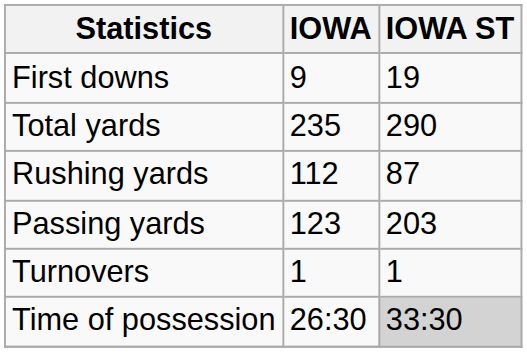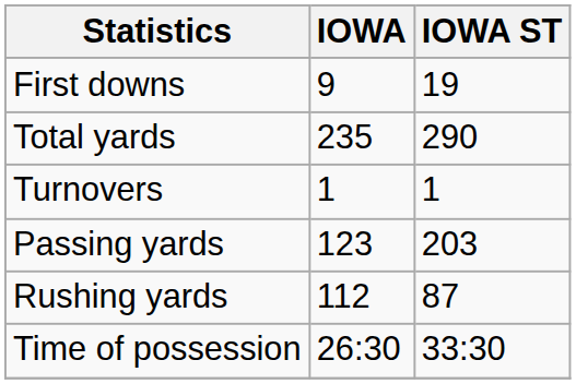rows swapped: Rushing yards <-> Turnovers
Time of possession | IOWA ST: lightgrey background -> no background
